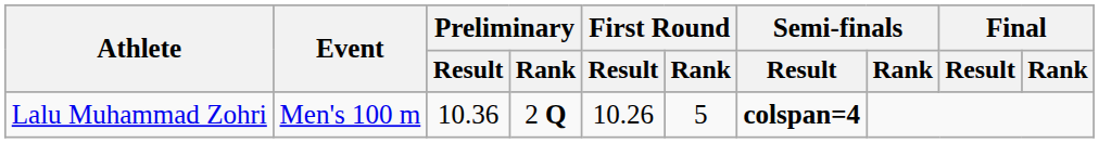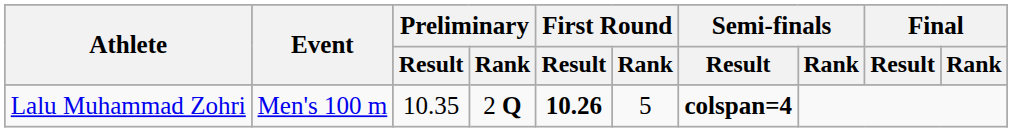Lalu Muhammad Zohri | Preliminary / Result: 10.36 -> 10.35
Lalu Muhammad Zohri | First Round / Result: normal -> bold
